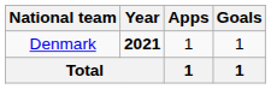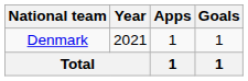Denmark | Year: bold -> normal
